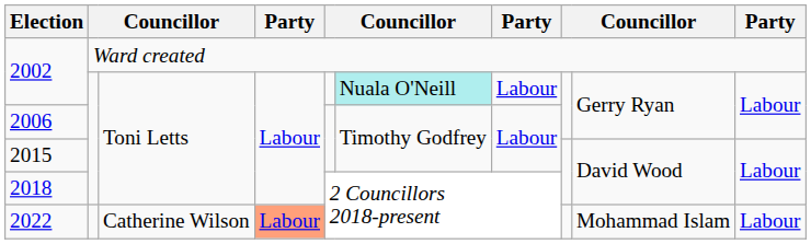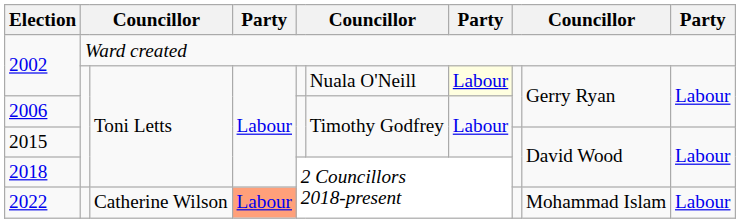2002 / Toni Letts | column 6: paleturquoise background -> no background
2002 / Toni Letts | column 7: no background -> lightyellow background
